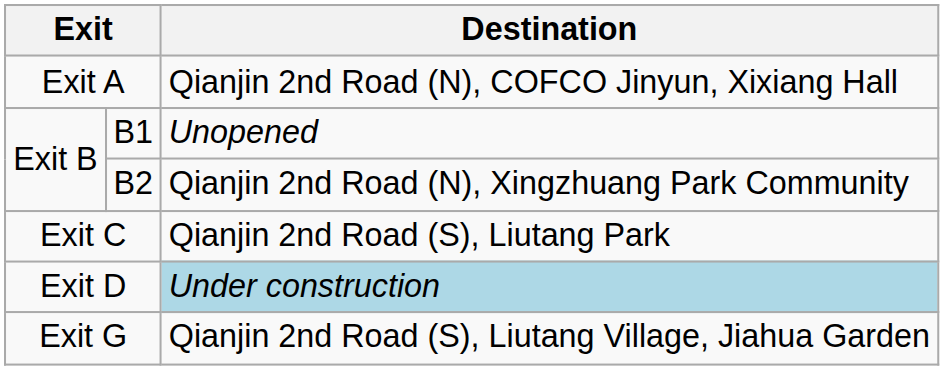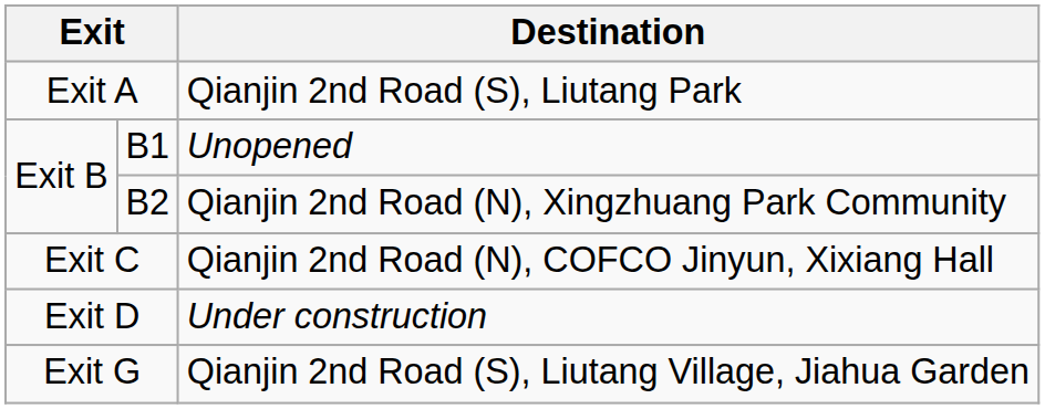Exit A | Destination: Qianjin 2nd Road (N), COFCO Jinyun, Xixiang Hall -> Qianjin 2nd Road (S), Liutang Park
Exit C | Destination: Qianjin 2nd Road (S), Liutang Park -> Qianjin 2nd Road (N), COFCO Jinyun, Xixiang Hall
Exit D | Destination: lightblue background -> no background
